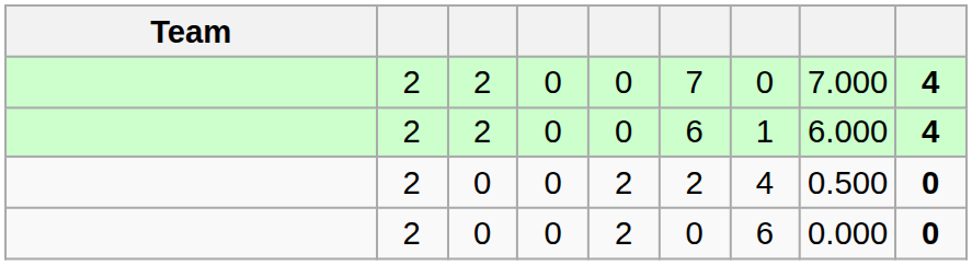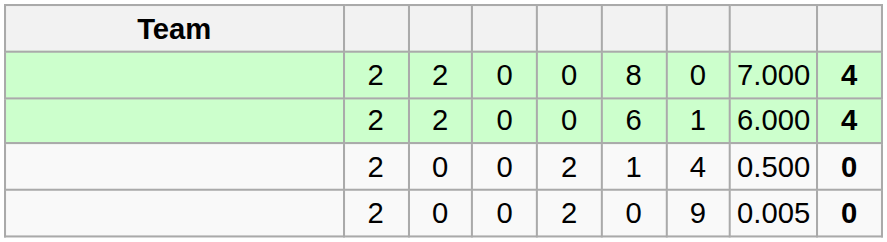row 2 | column 6: 7 -> 8
row 4 | column 6: 2 -> 1
row 5 | column 7: 6 -> 9
row 5 | column 8: 0.000 -> 0.005
